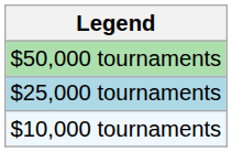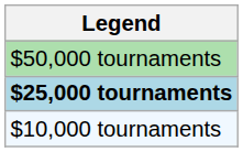row 3 | column 1: normal -> bold
